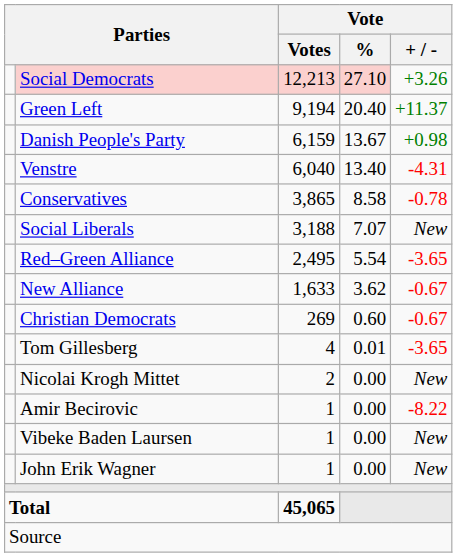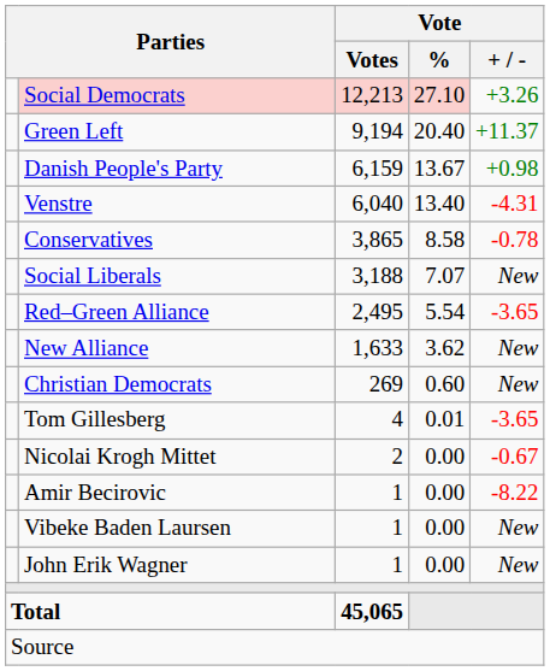New Alliance | Vote / + / -: -0.67 -> New
Christian Democrats | Vote / + / -: -0.67 -> New
Nicolai Krogh Mittet | Vote / + / -: New -> -0.67
